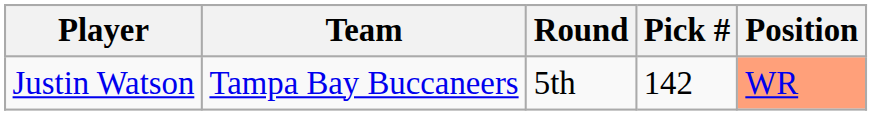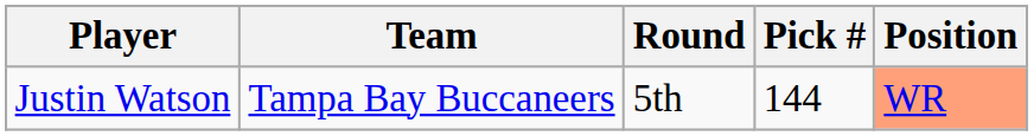Justin Watson | Pick #: 142 -> 144
